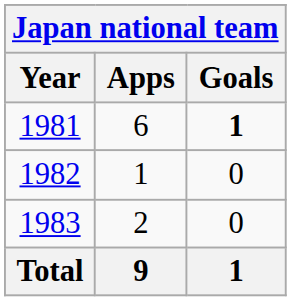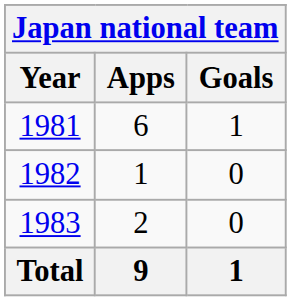1981 | Goals: bold -> normal
